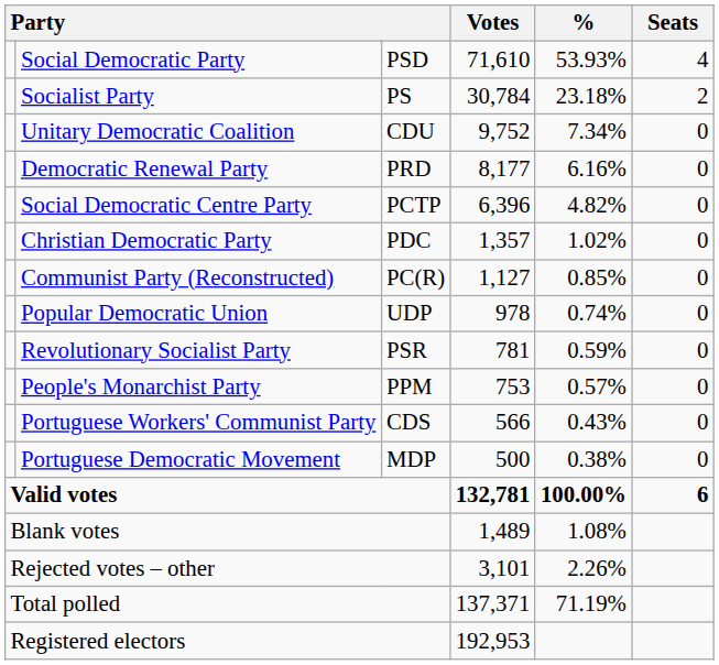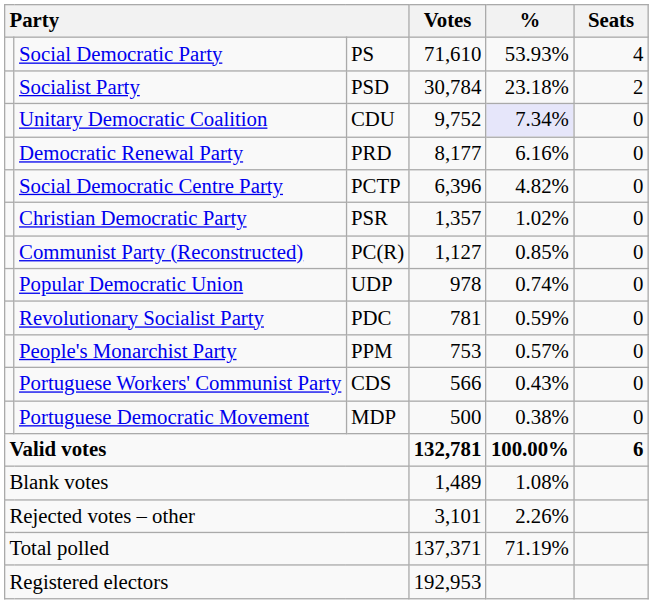Social Democratic Party | column 3: PSD -> PS
Socialist Party | column 3: PS -> PSD
Unitary Democratic Coalition | %: no background -> lavender background
Christian Democratic Party | column 3: PDC -> PSR
Revolutionary Socialist Party | column 3: PSR -> PDC
